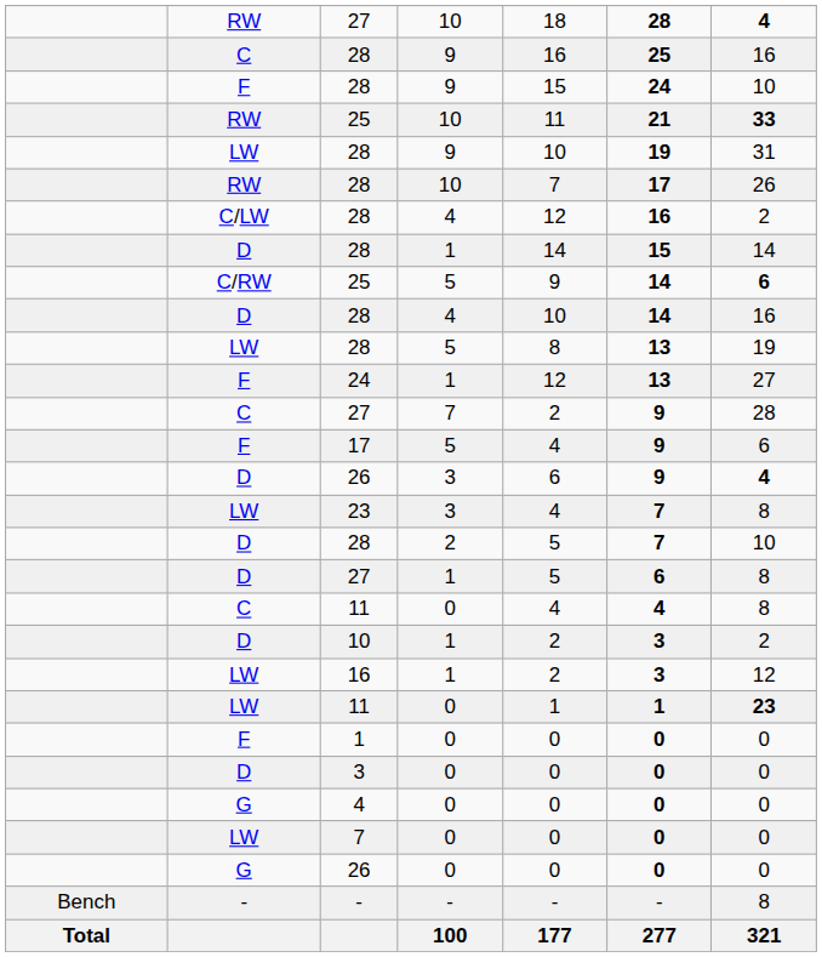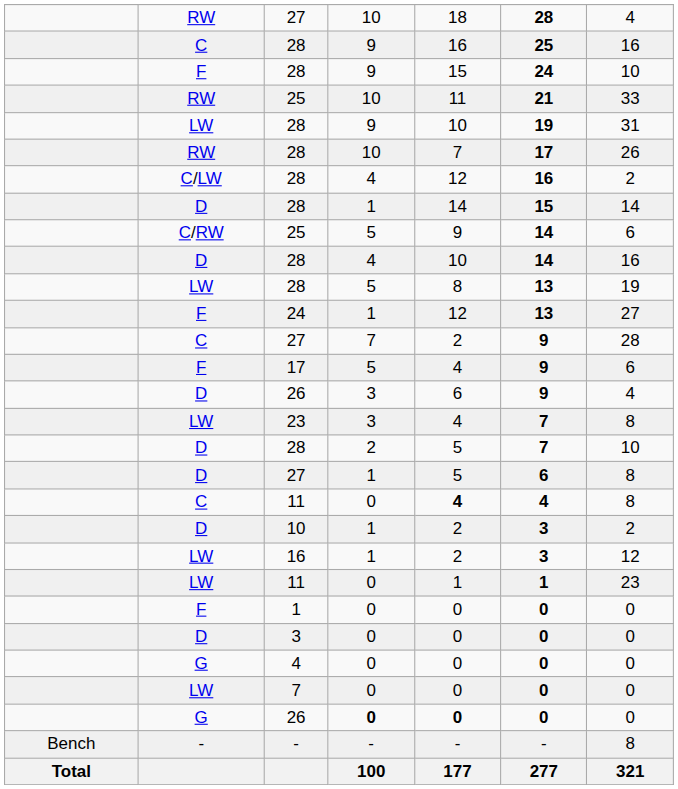RW / 27 | column 7: bold -> normal
RW / 25 | column 7: bold -> normal
C/RW / 25 | column 7: bold -> normal
D / 26 | column 7: bold -> normal
C / 11 | column 5: normal -> bold
LW / 11 | column 7: bold -> normal
G / 26 | column 4: normal -> bold
G / 26 | column 5: normal -> bold
